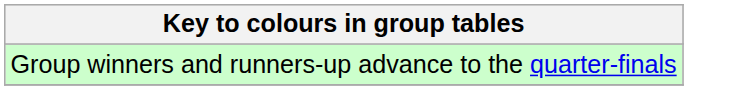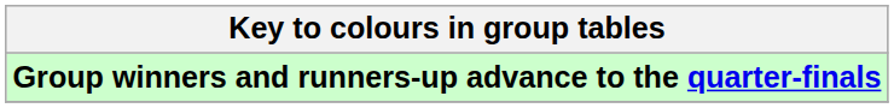row 2 | column 1: normal -> bold
